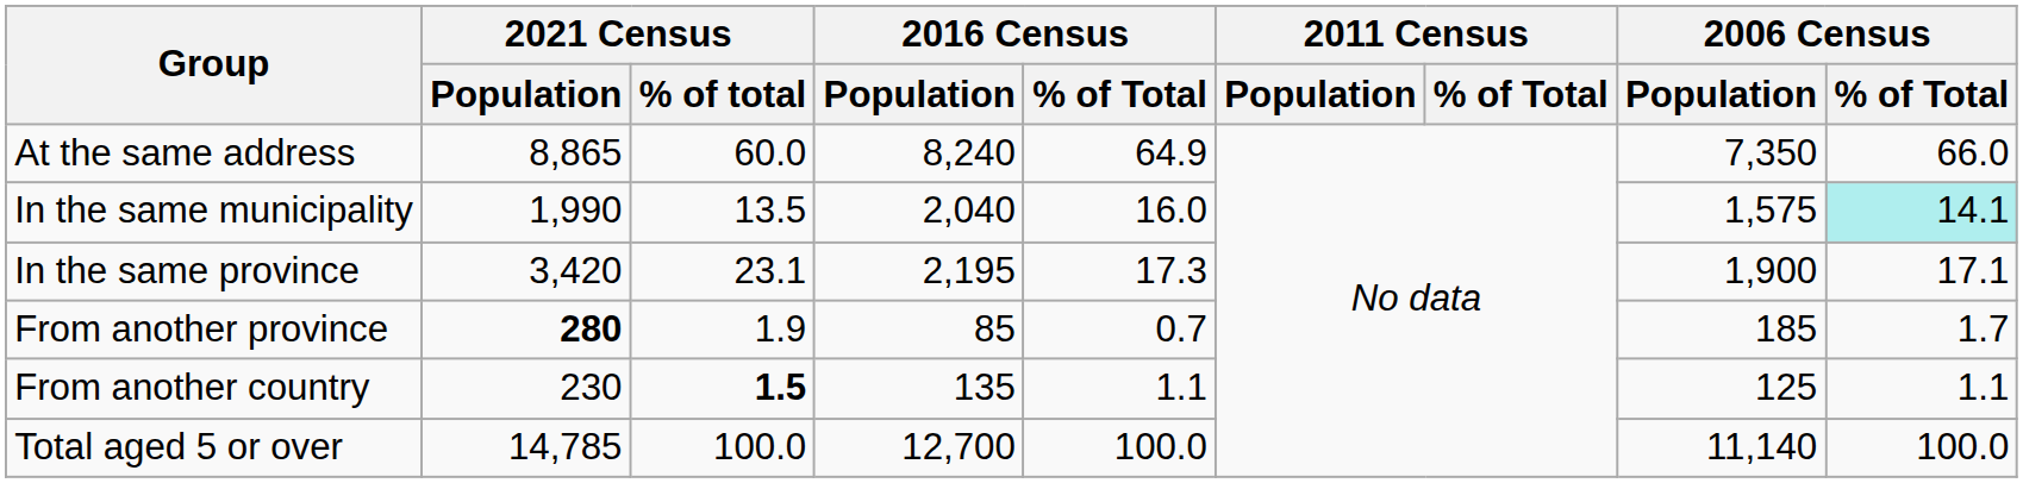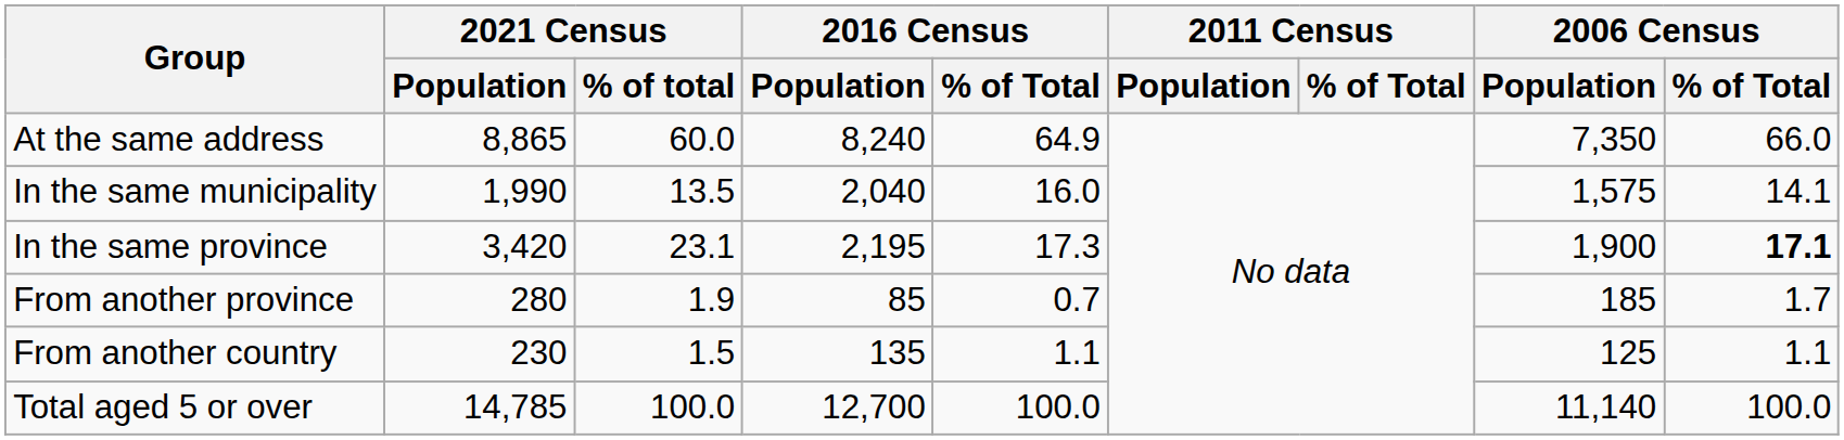In the same municipality | 2006 Census / % of Total: paleturquoise background -> no background
In the same province | 2006 Census / % of Total: normal -> bold
From another province | 2021 Census / Population: bold -> normal
From another country | 2021 Census / % of total: bold -> normal
